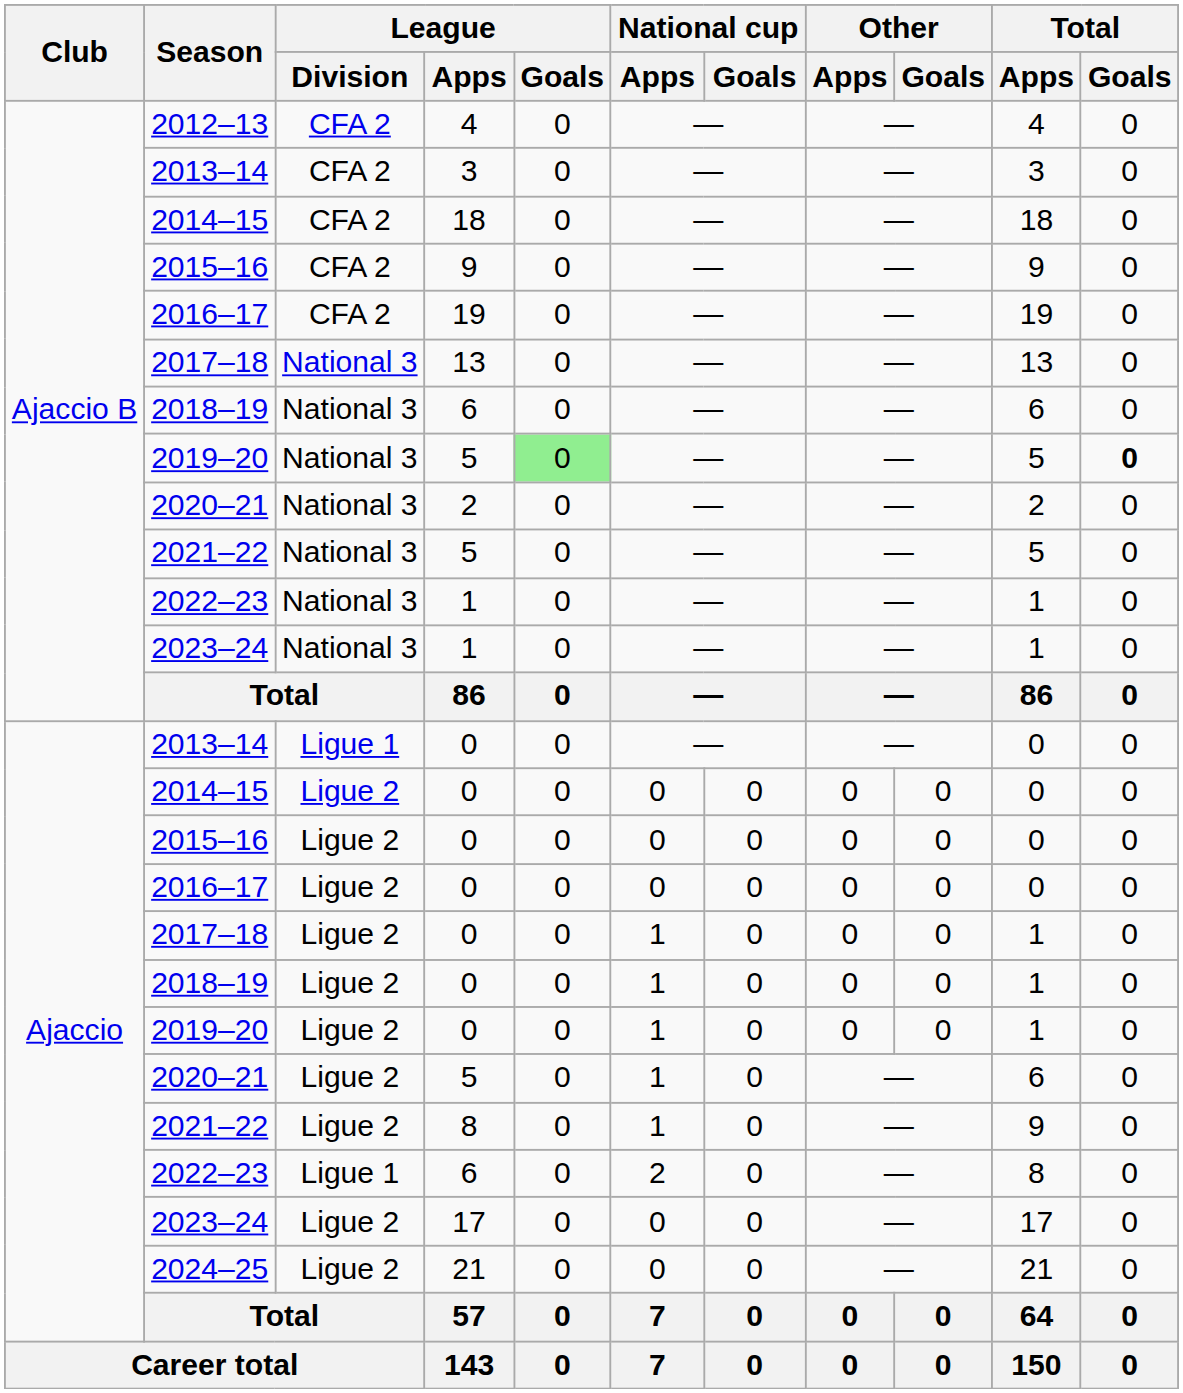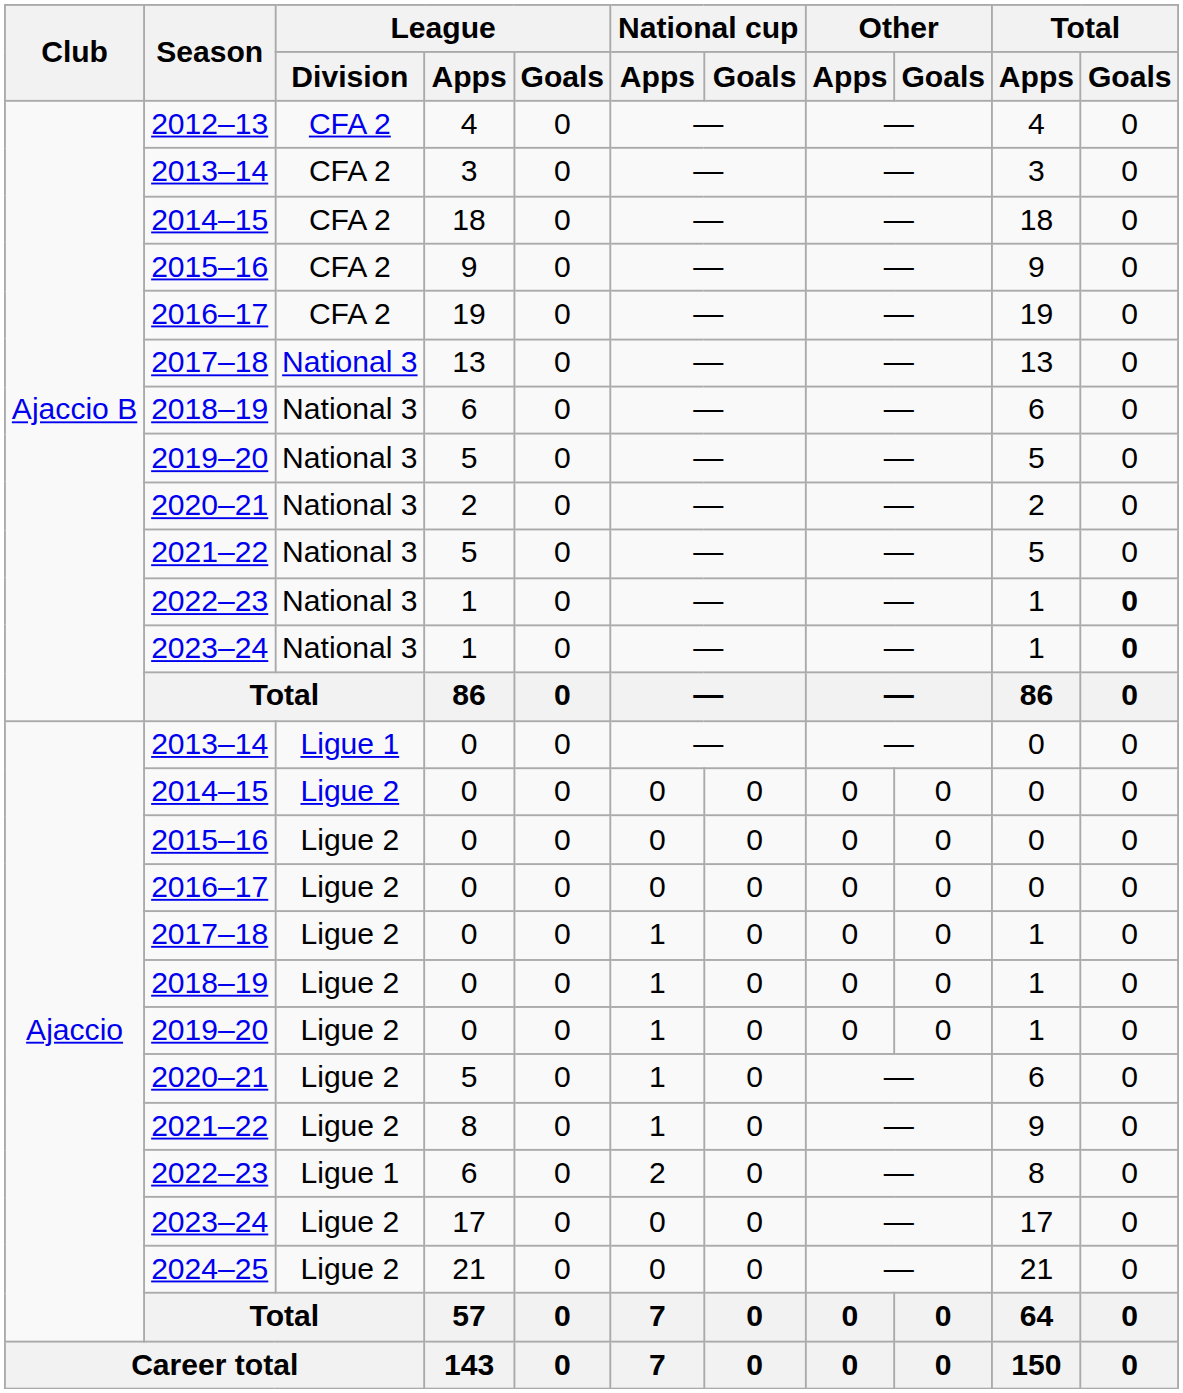2019–20 / 5 | League / Goals: lightgreen background -> no background
2019–20 / 5 | Total / Goals: bold -> normal
2022–23 / 1 | Total / Goals: normal -> bold
2023–24 / 1 | Total / Goals: normal -> bold
